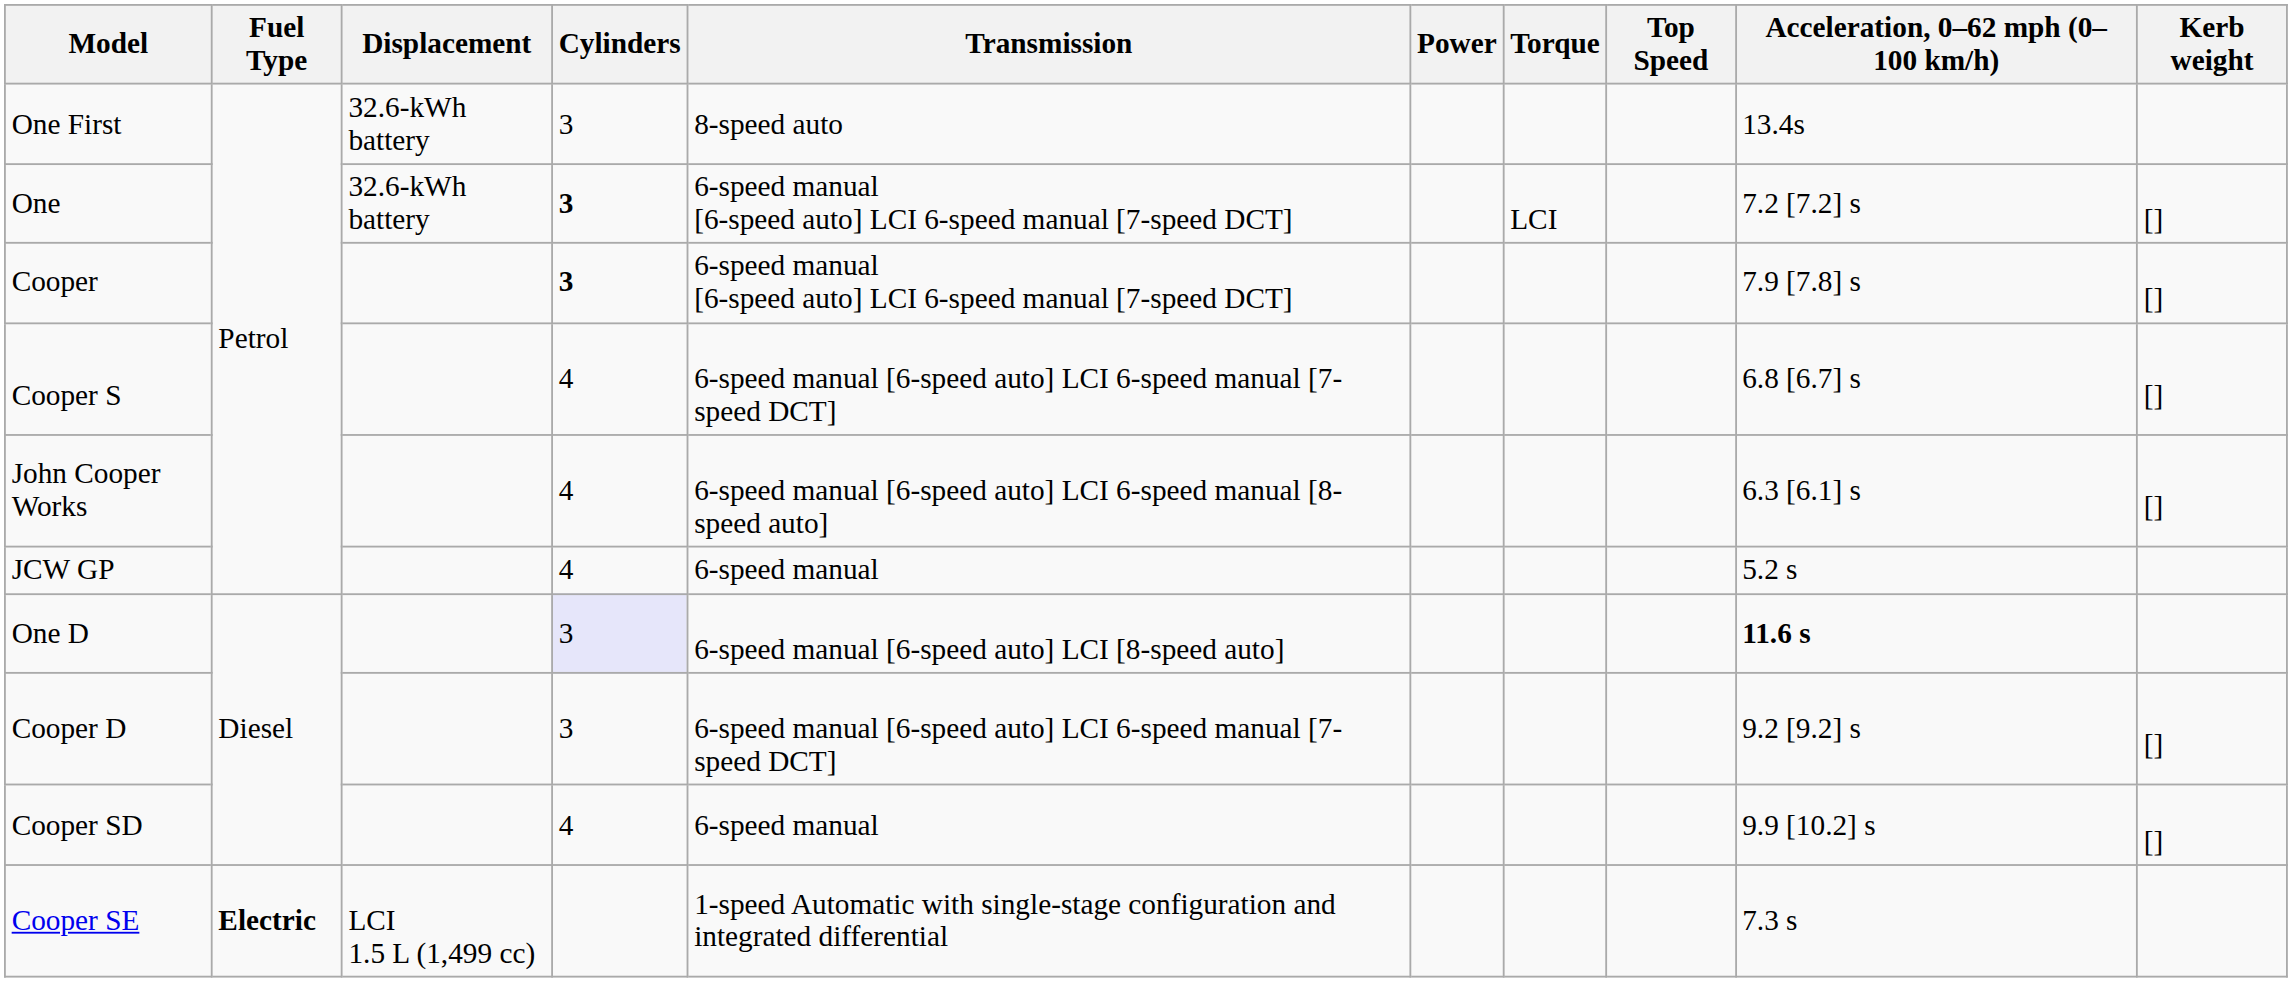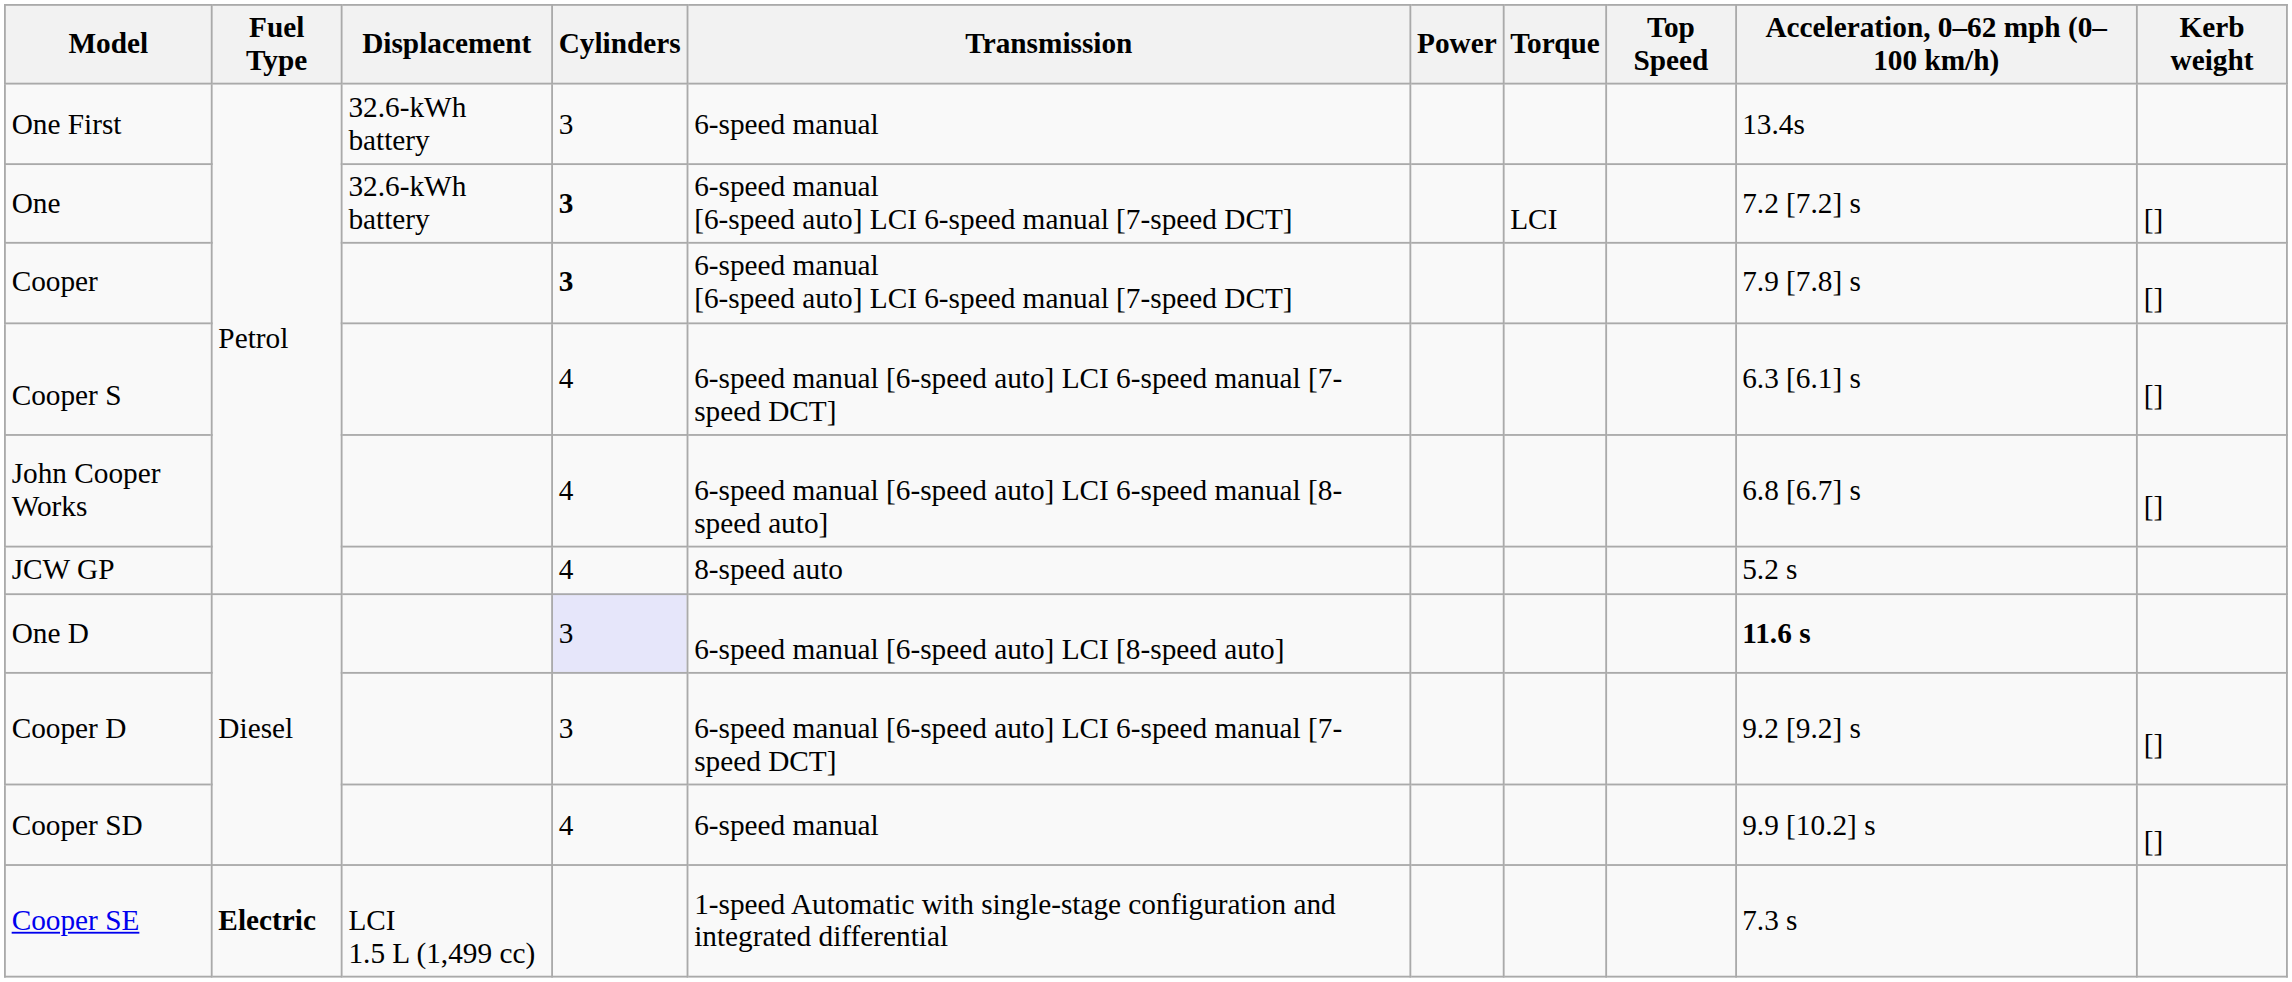One First | Transmission: 8-speed auto -> 6-speed manual
Cooper S | Acceleration, 0–62 mph (0–100 km/h): 6.8 [6.7] s -> 6.3 [6.1] s
John Cooper Works | Acceleration, 0–62 mph (0–100 km/h): 6.3 [6.1] s -> 6.8 [6.7] s
JCW GP | Transmission: 6-speed manual -> 8-speed auto
